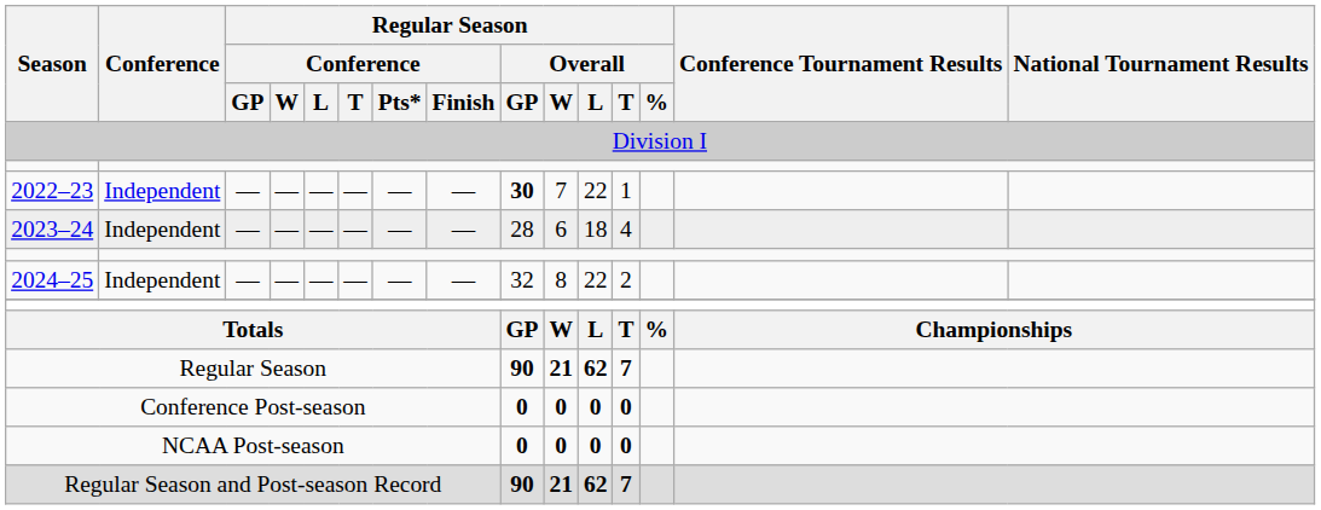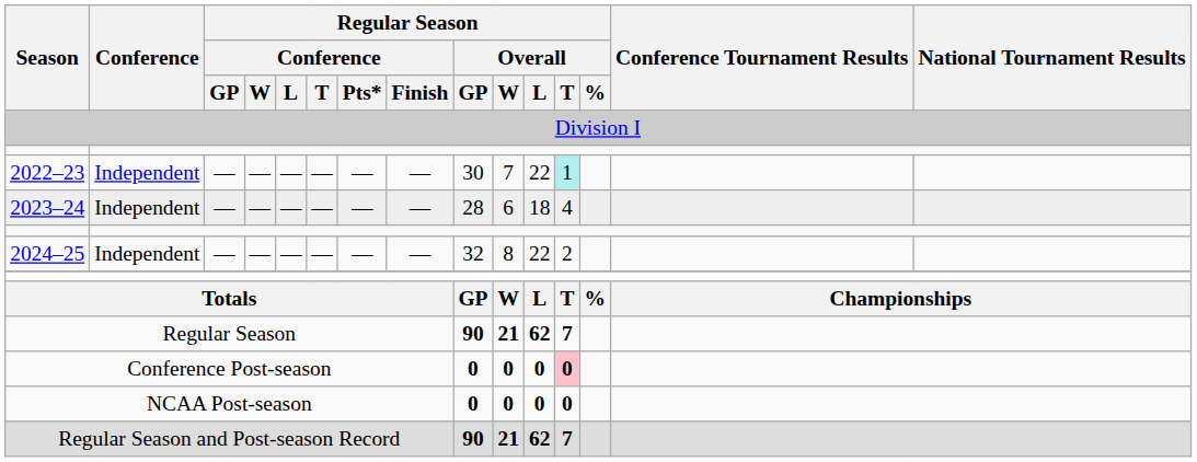2022–23 | Regular Season / Overall / GP: bold -> normal
2022–23 | Regular Season / Overall / T: no background -> paleturquoise background
Conference Post-season | Regular Season / Overall / T: no background -> pink background
